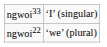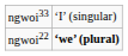ngwoi22 | column 2: normal -> bold
